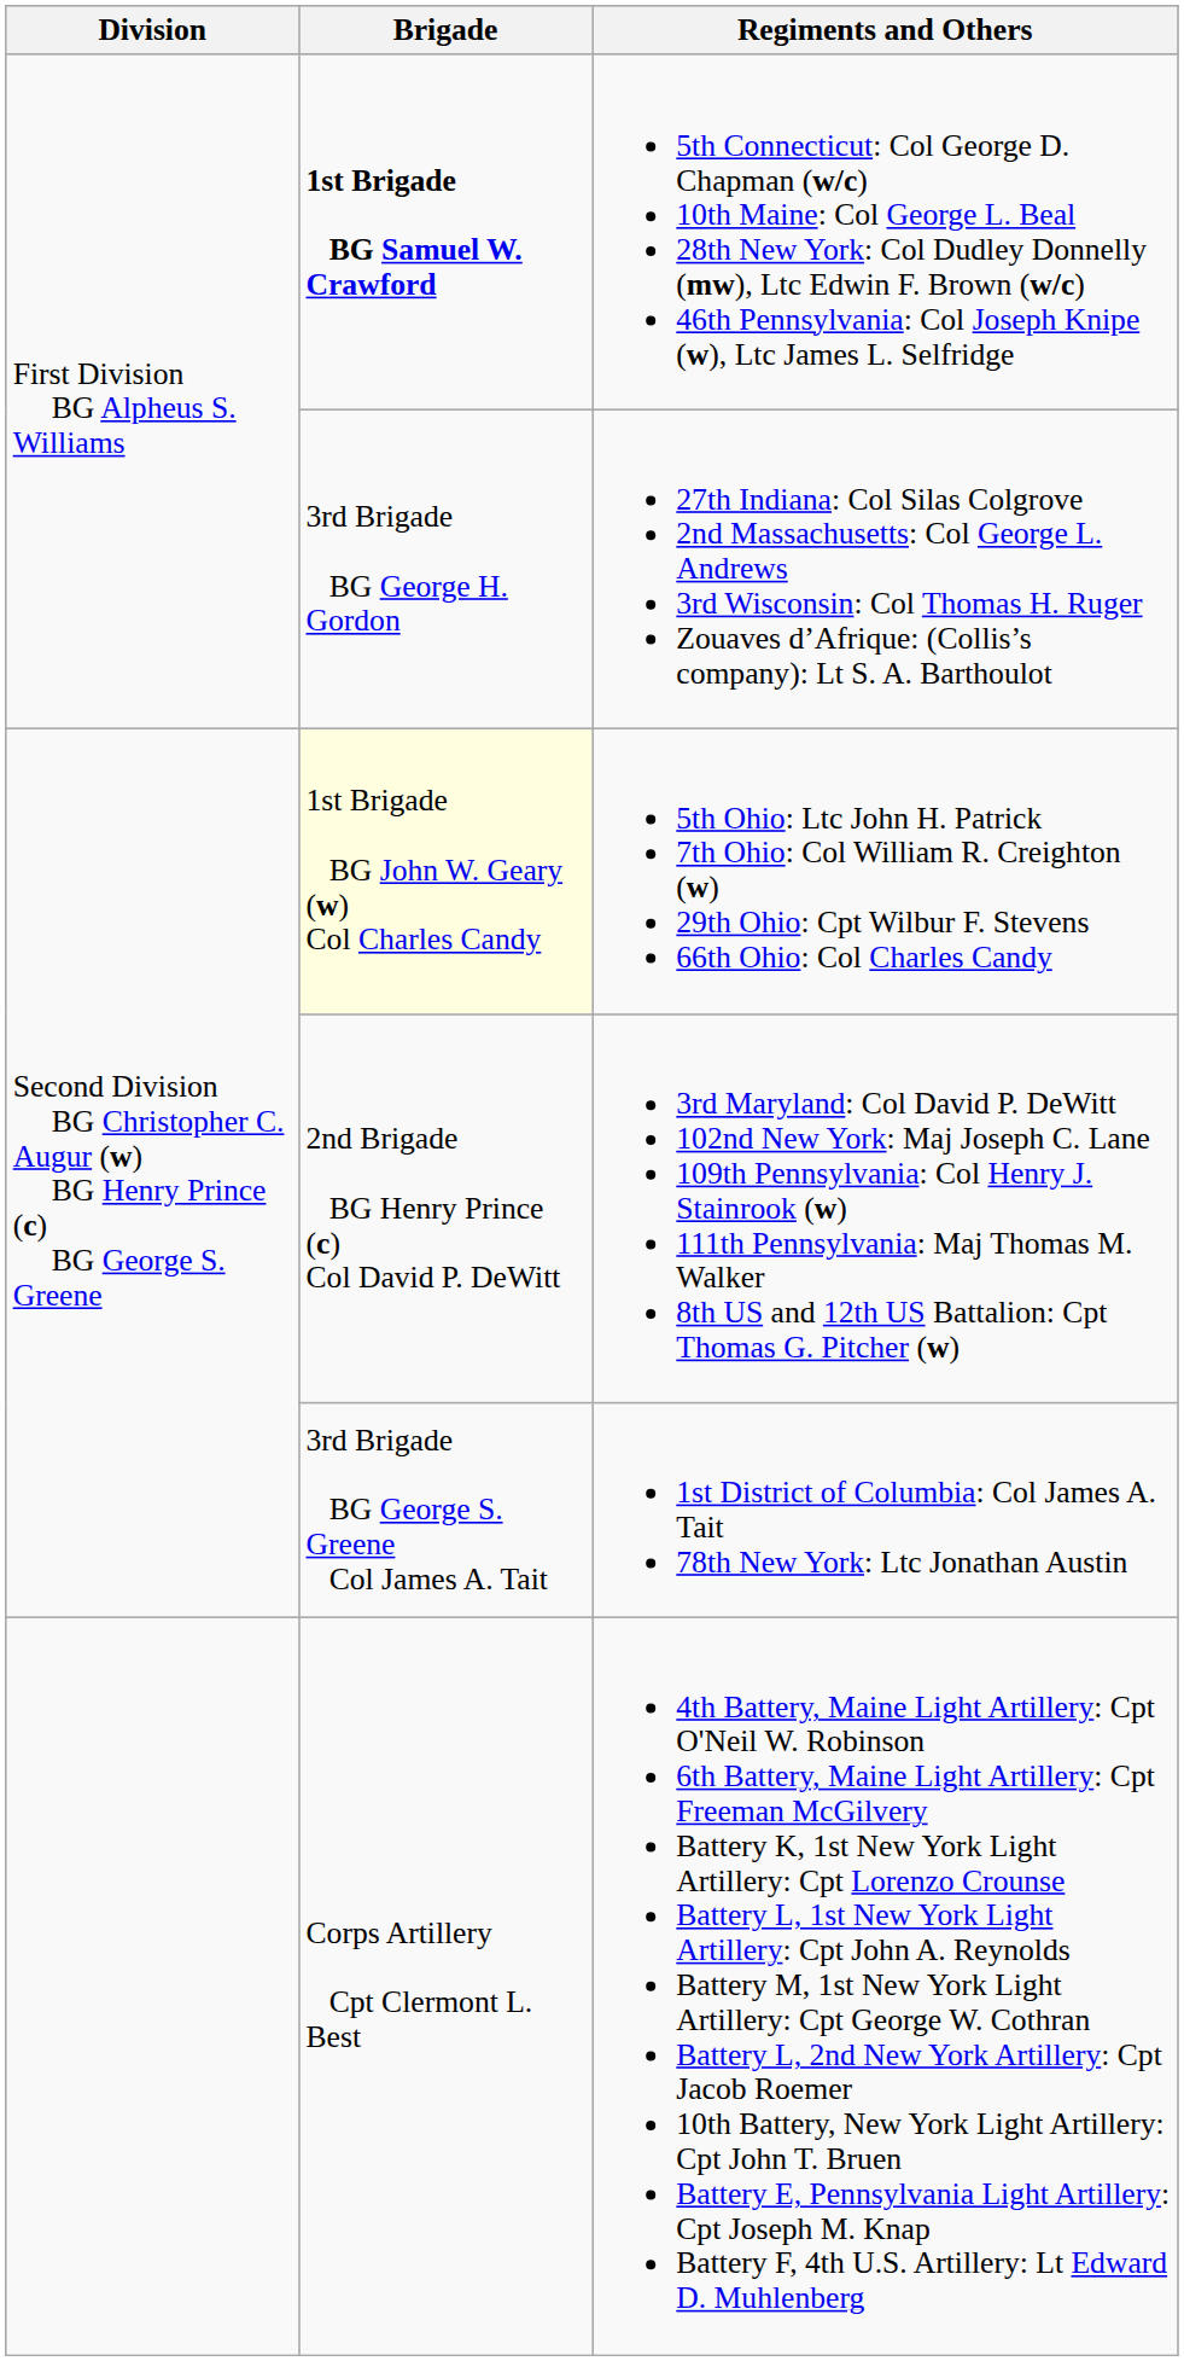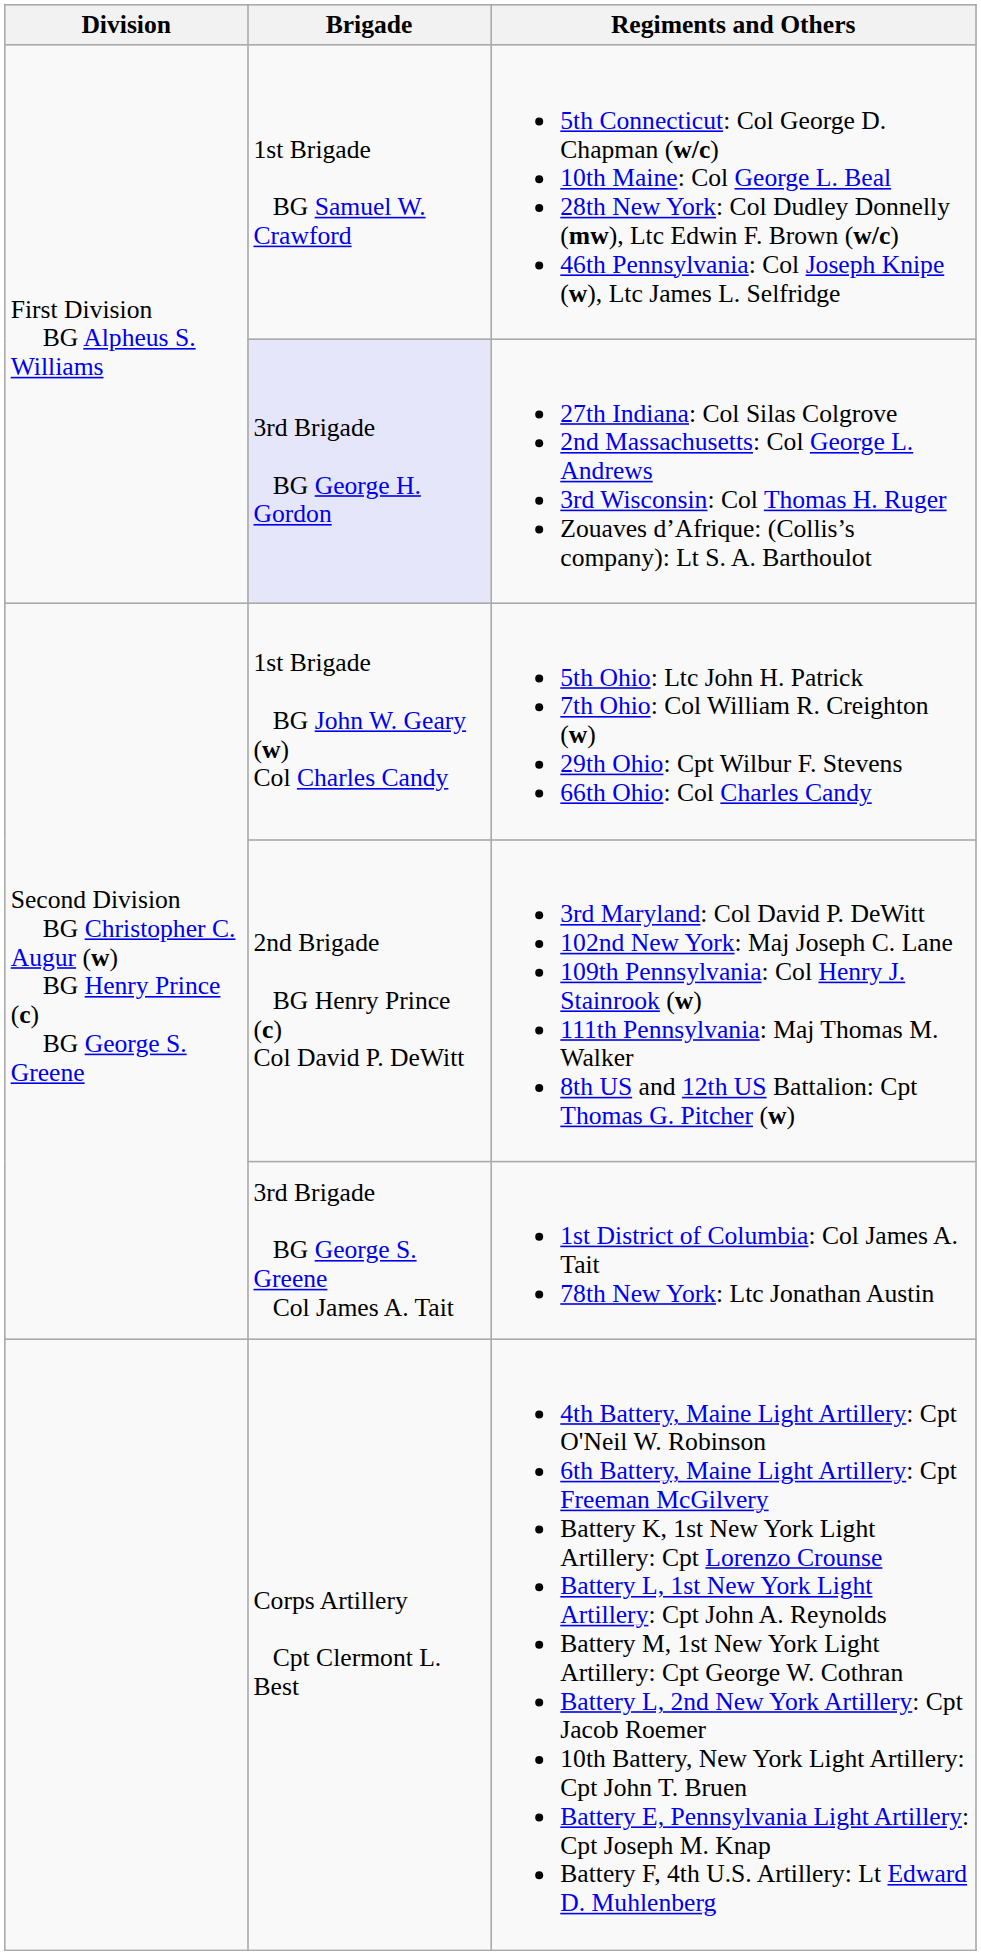1st Brigade BG Samuel W. Crawford | Brigade: bold -> normal
3rd Brigade BG George H. Gordon | Brigade: no background -> lavender background
1st Brigade BG John W. Geary (w) Col Charles Candy | Brigade: lightyellow background -> no background
